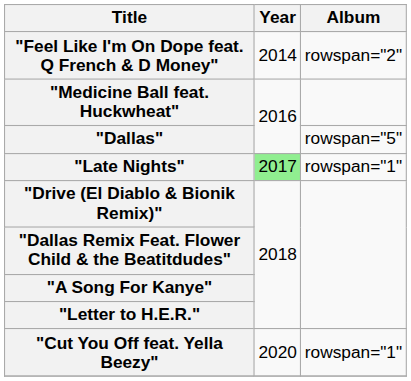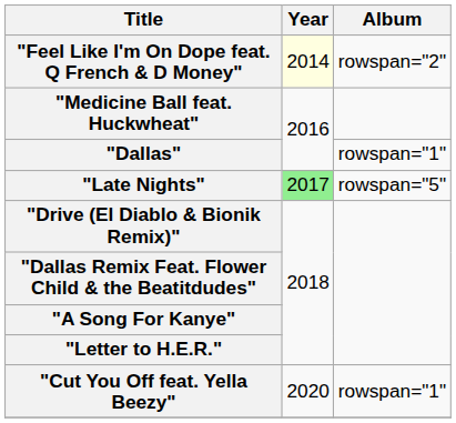"Feel Like I'm On Dope feat. Q French & D Money" | Year: no background -> lightyellow background
"Dallas" | Album: rowspan="5" -> rowspan="1"
"Late Nights" | Album: rowspan="1" -> rowspan="5"
